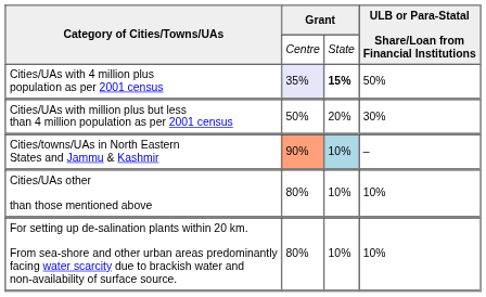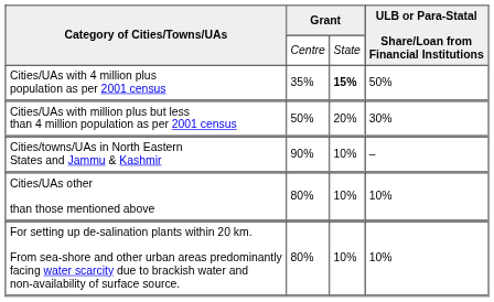Cities/UAs with 4 million plus population as per 2001 census | column 2: lavender background -> no background
Cities/towns/UAs in North Eastern States and Jammu & Kashmir | column 2: lightsalmon background -> no background
Cities/towns/UAs in North Eastern States and Jammu & Kashmir | column 3: lightblue background -> no background
